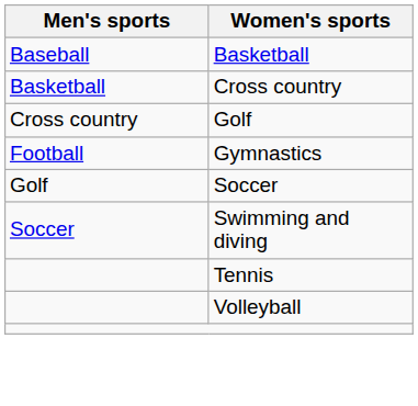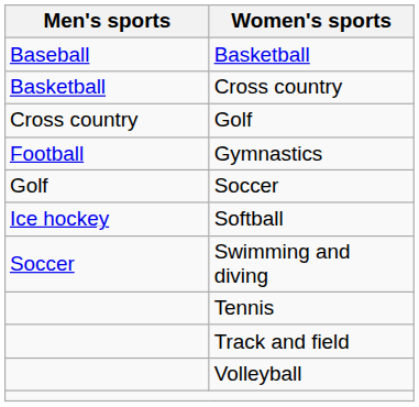+ row: Ice hockey | Softball
+ row: Track and field
